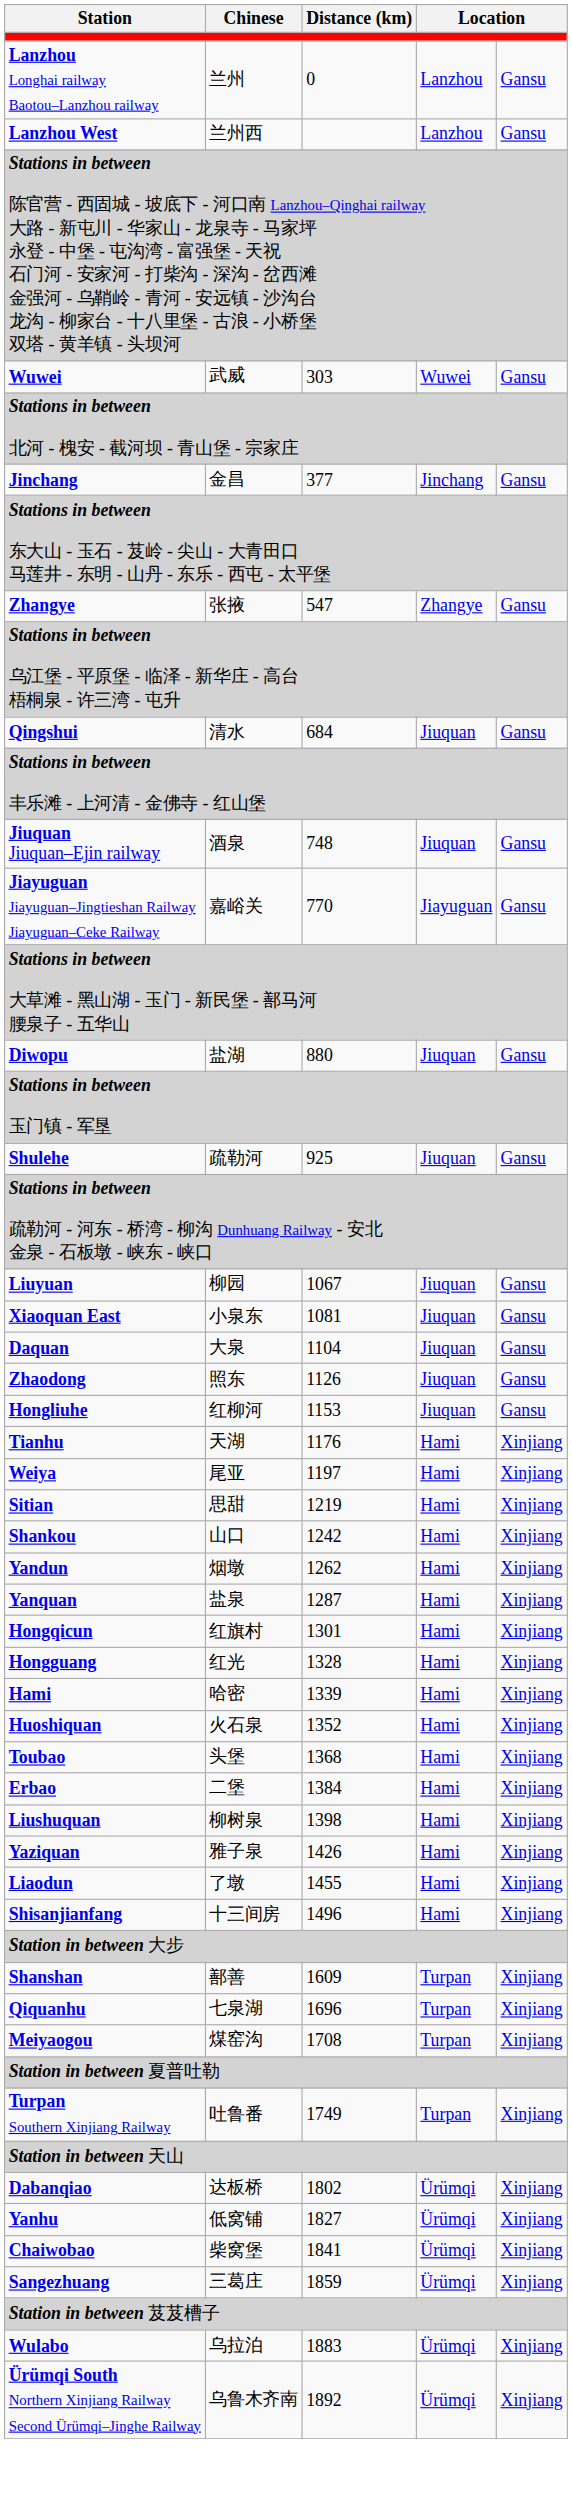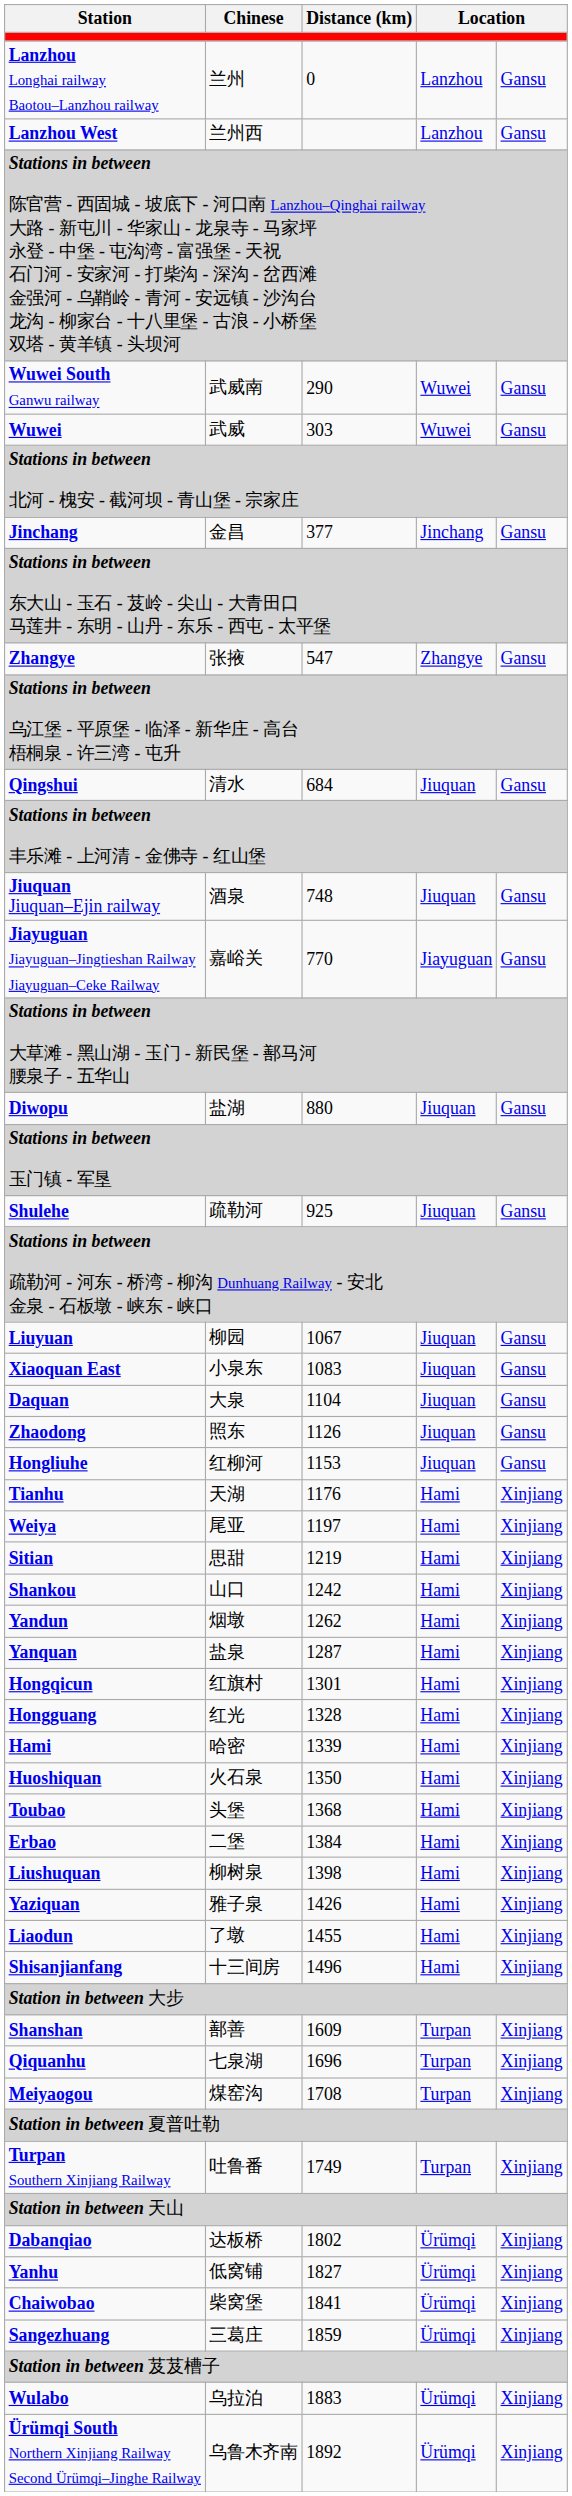+ row: Wuwei South Ganwu railway | 武威南 | 290 | Wuwei | Gansu
Xiaoquan East | Distance (km): 1081 -> 1083
Huoshiquan | Distance (km): 1352 -> 1350
